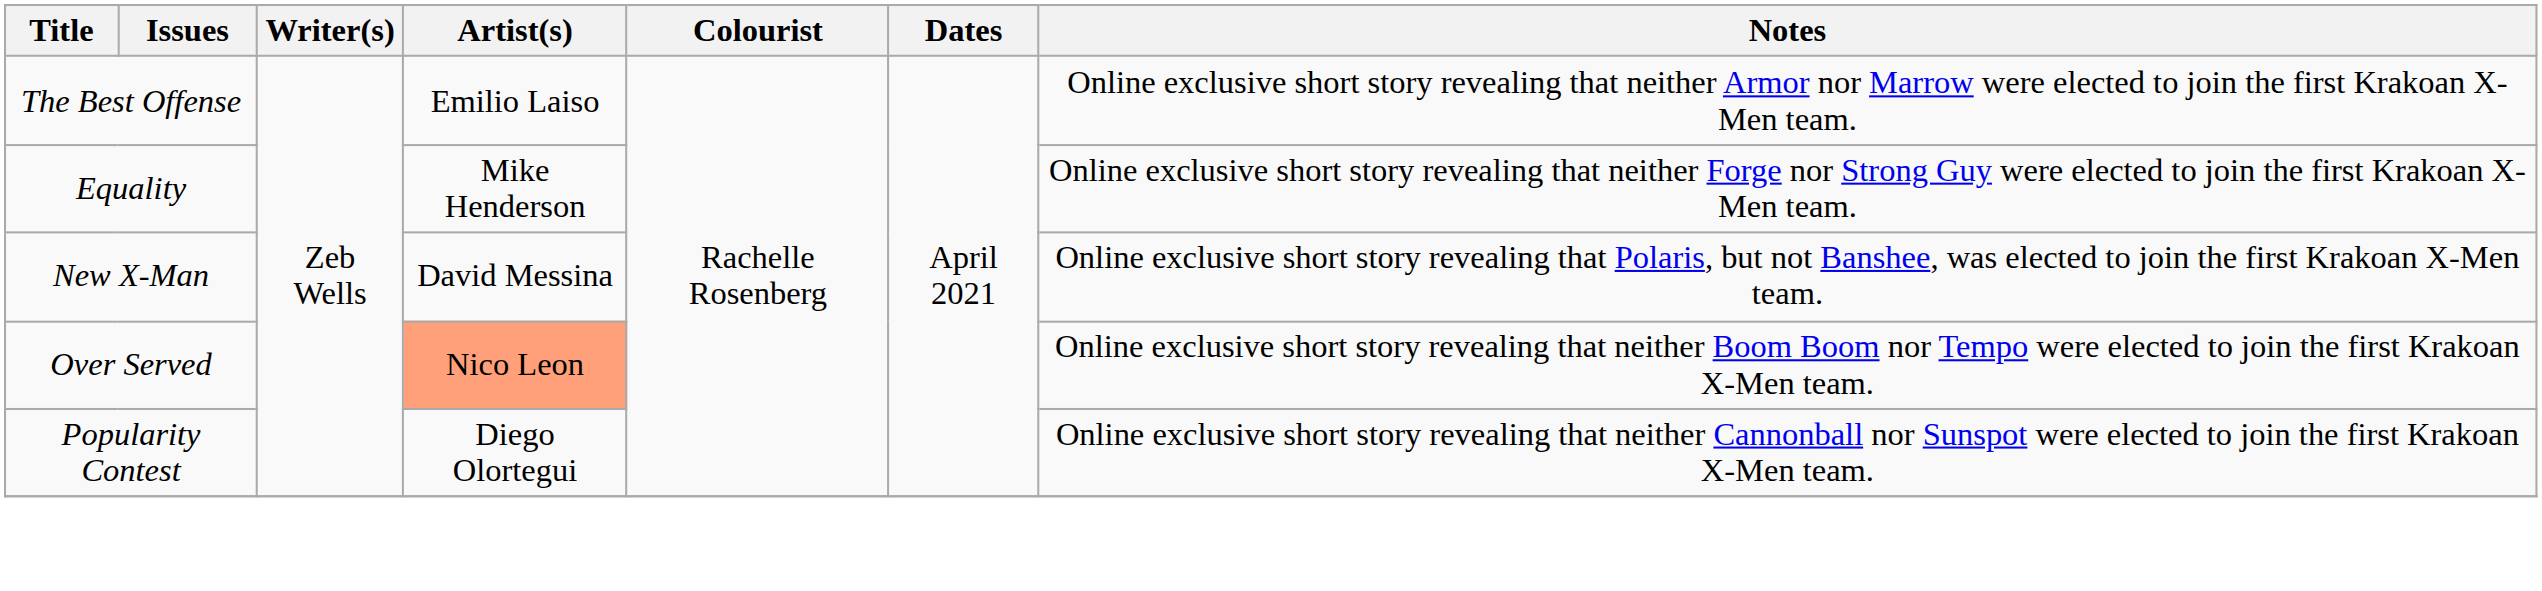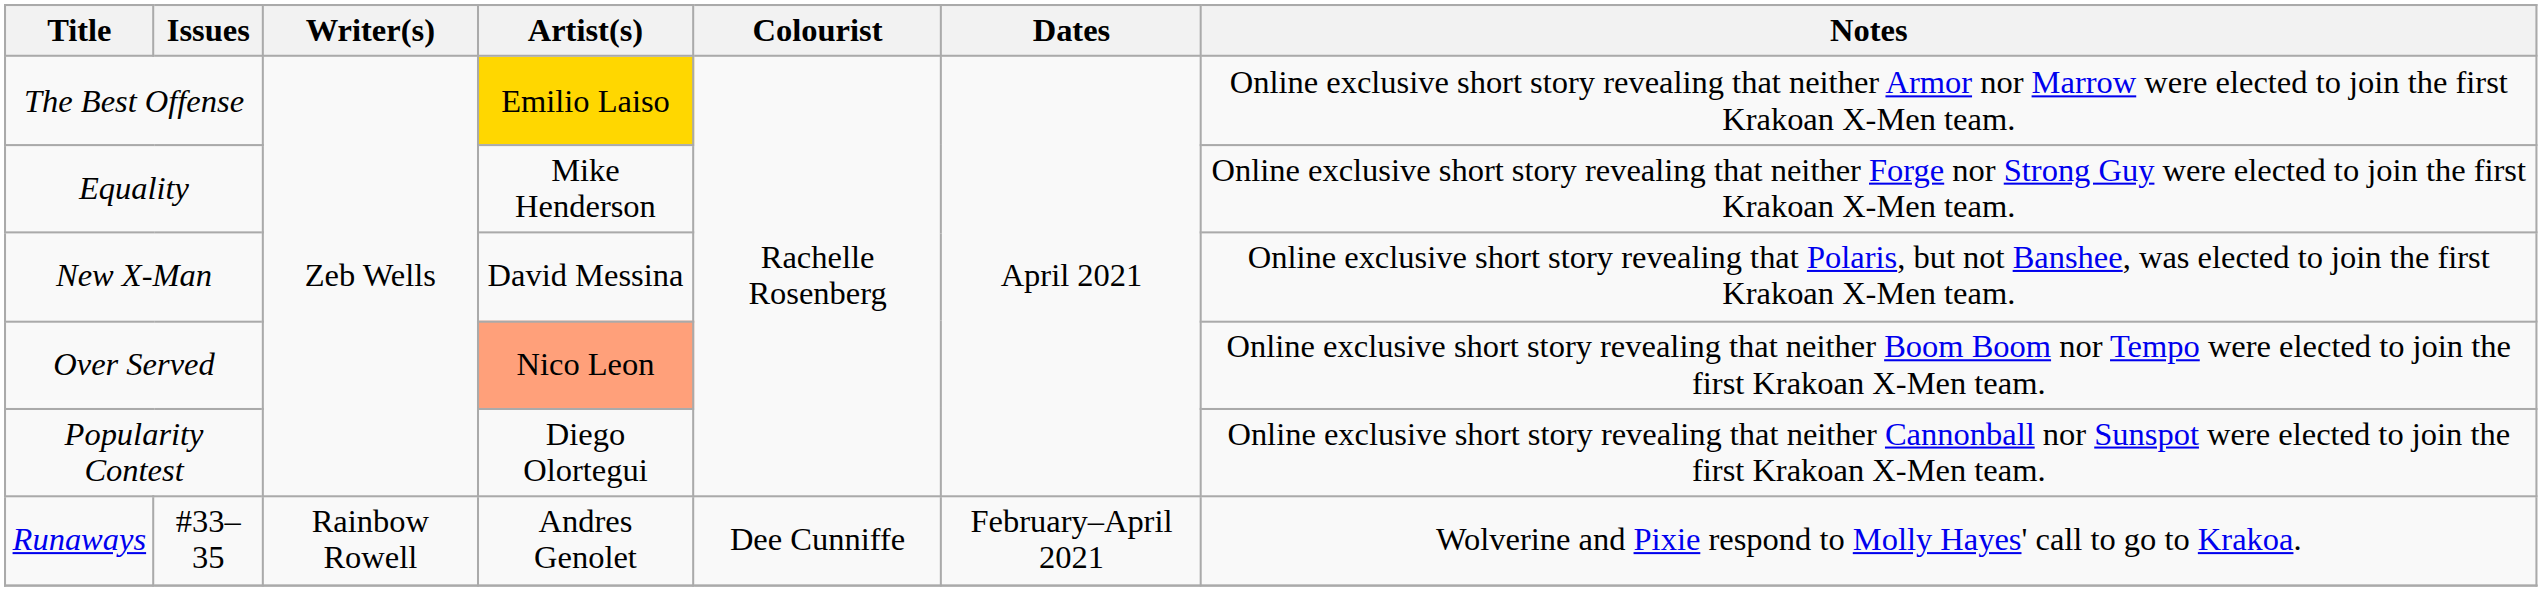The Best Offense | Artist(s): no background -> gold background
+ row: Runaways | #33–35 | Rainbow Rowell | Andres Genolet | Dee Cunniffe | February–April 2021 | Wolverine and Pixie respond to Molly Hayes' call to go to Krakoa.
